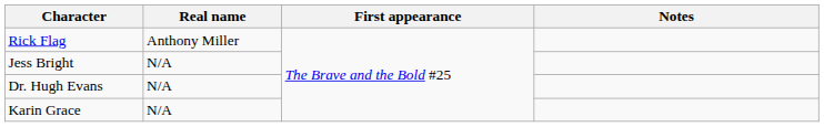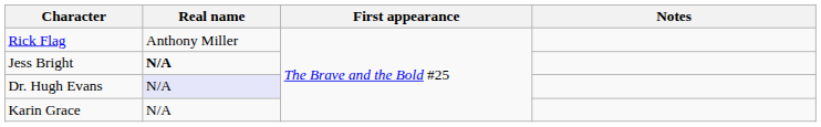Jess Bright | Real name: normal -> bold
Dr. Hugh Evans | Real name: no background -> lavender background
